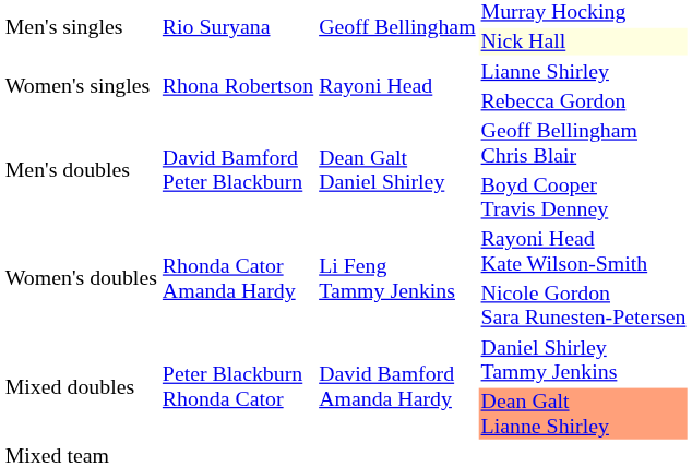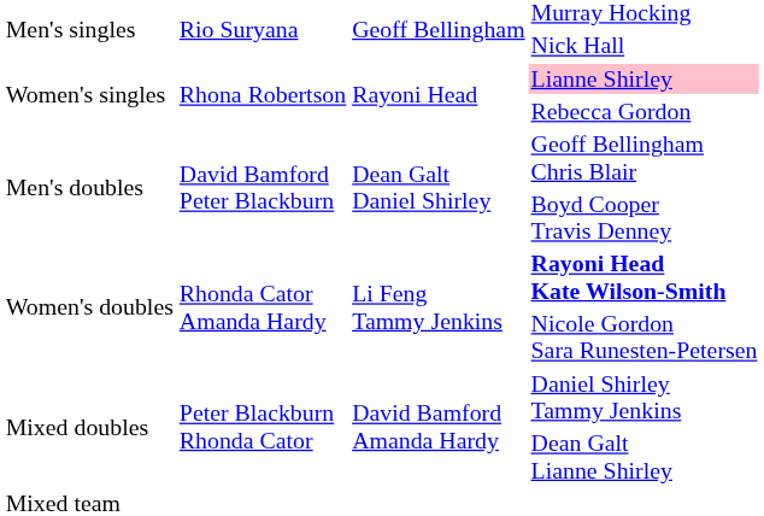Nick Hall | column 4: lightyellow background -> no background
Lianne Shirley | column 4: no background -> pink background
Rayoni Head Kate Wilson-Smith | column 4: normal -> bold
Dean Galt Lianne Shirley | column 4: lightsalmon background -> no background
